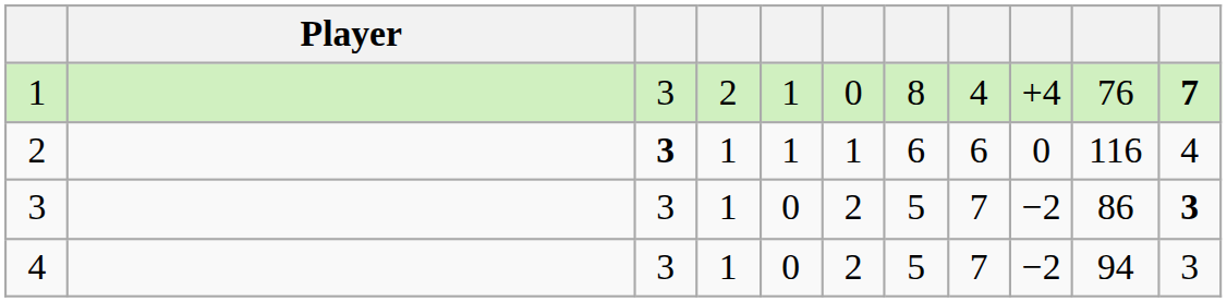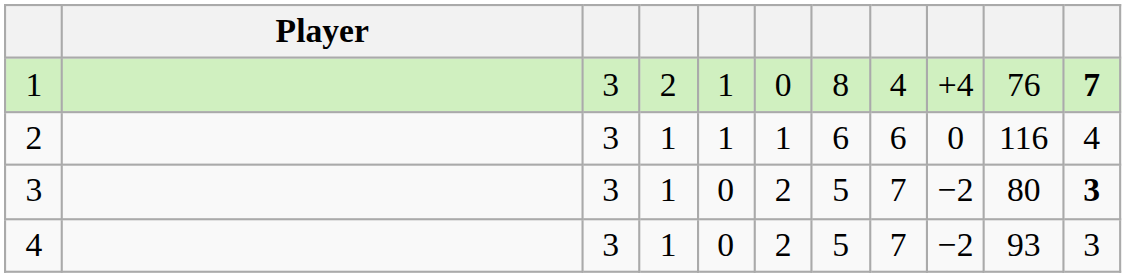row 3 | column 3: bold -> normal
row 4 | column 10: 86 -> 80
row 5 | column 10: 94 -> 93
